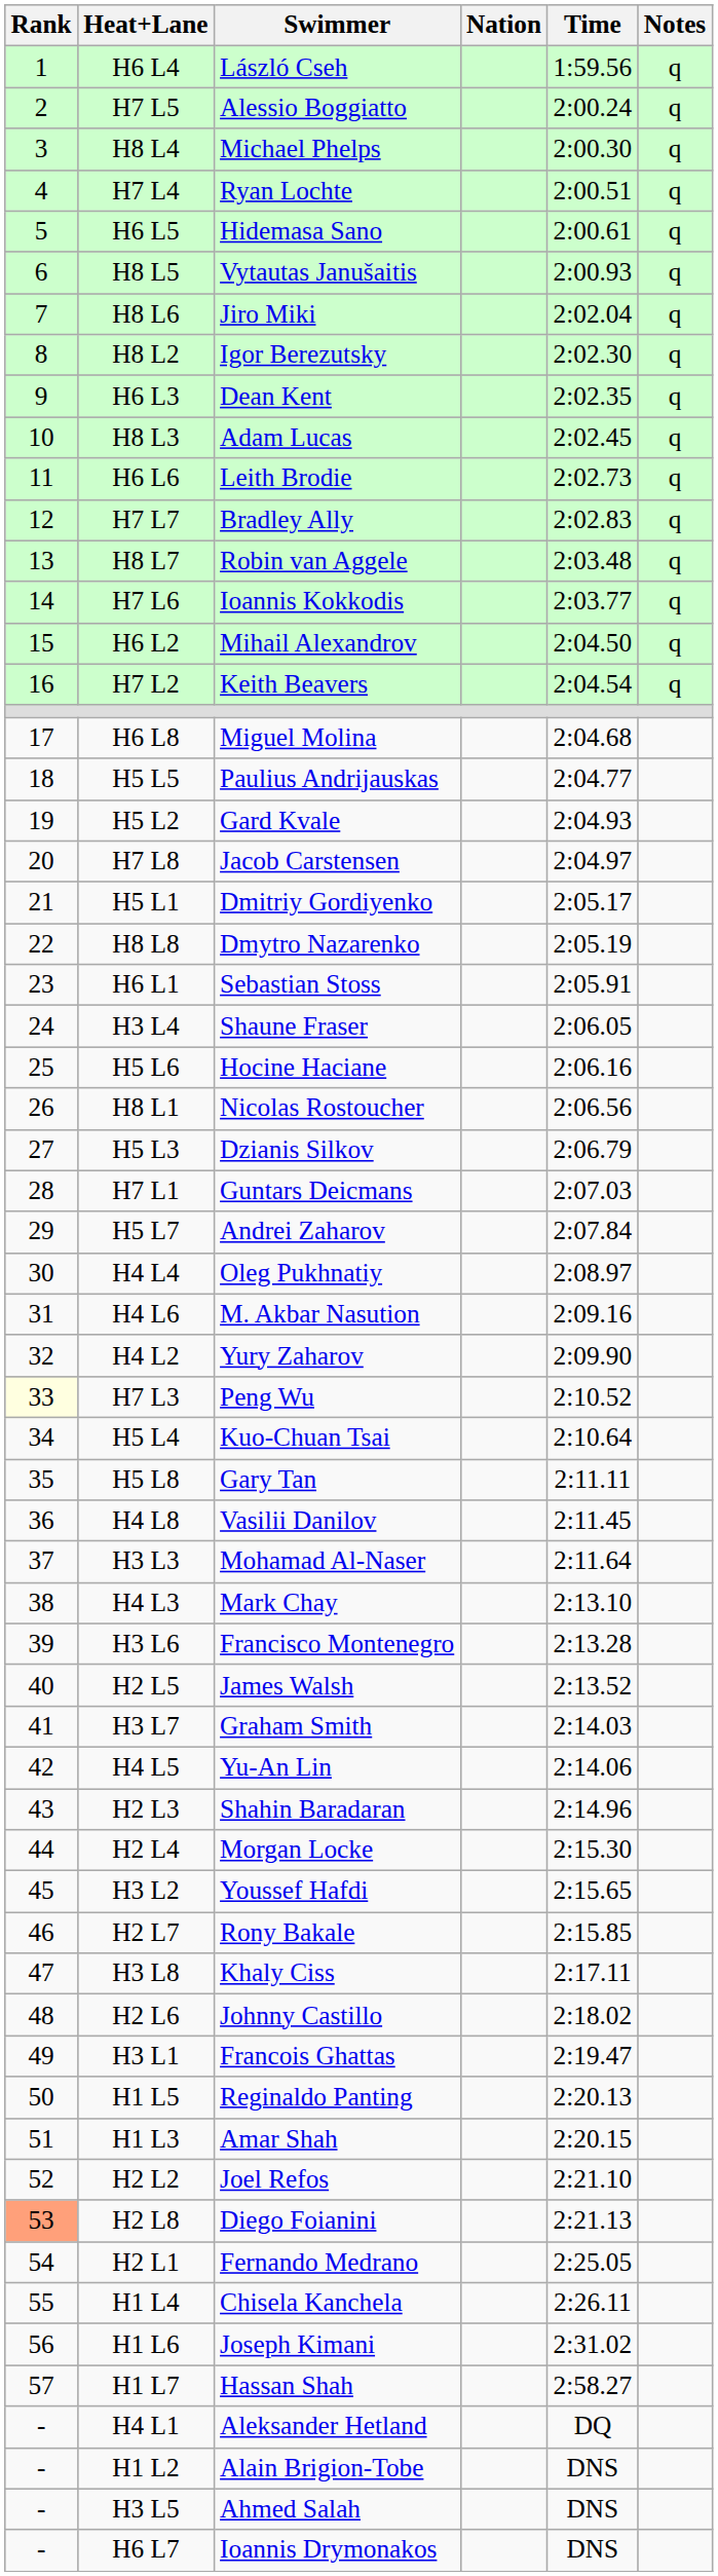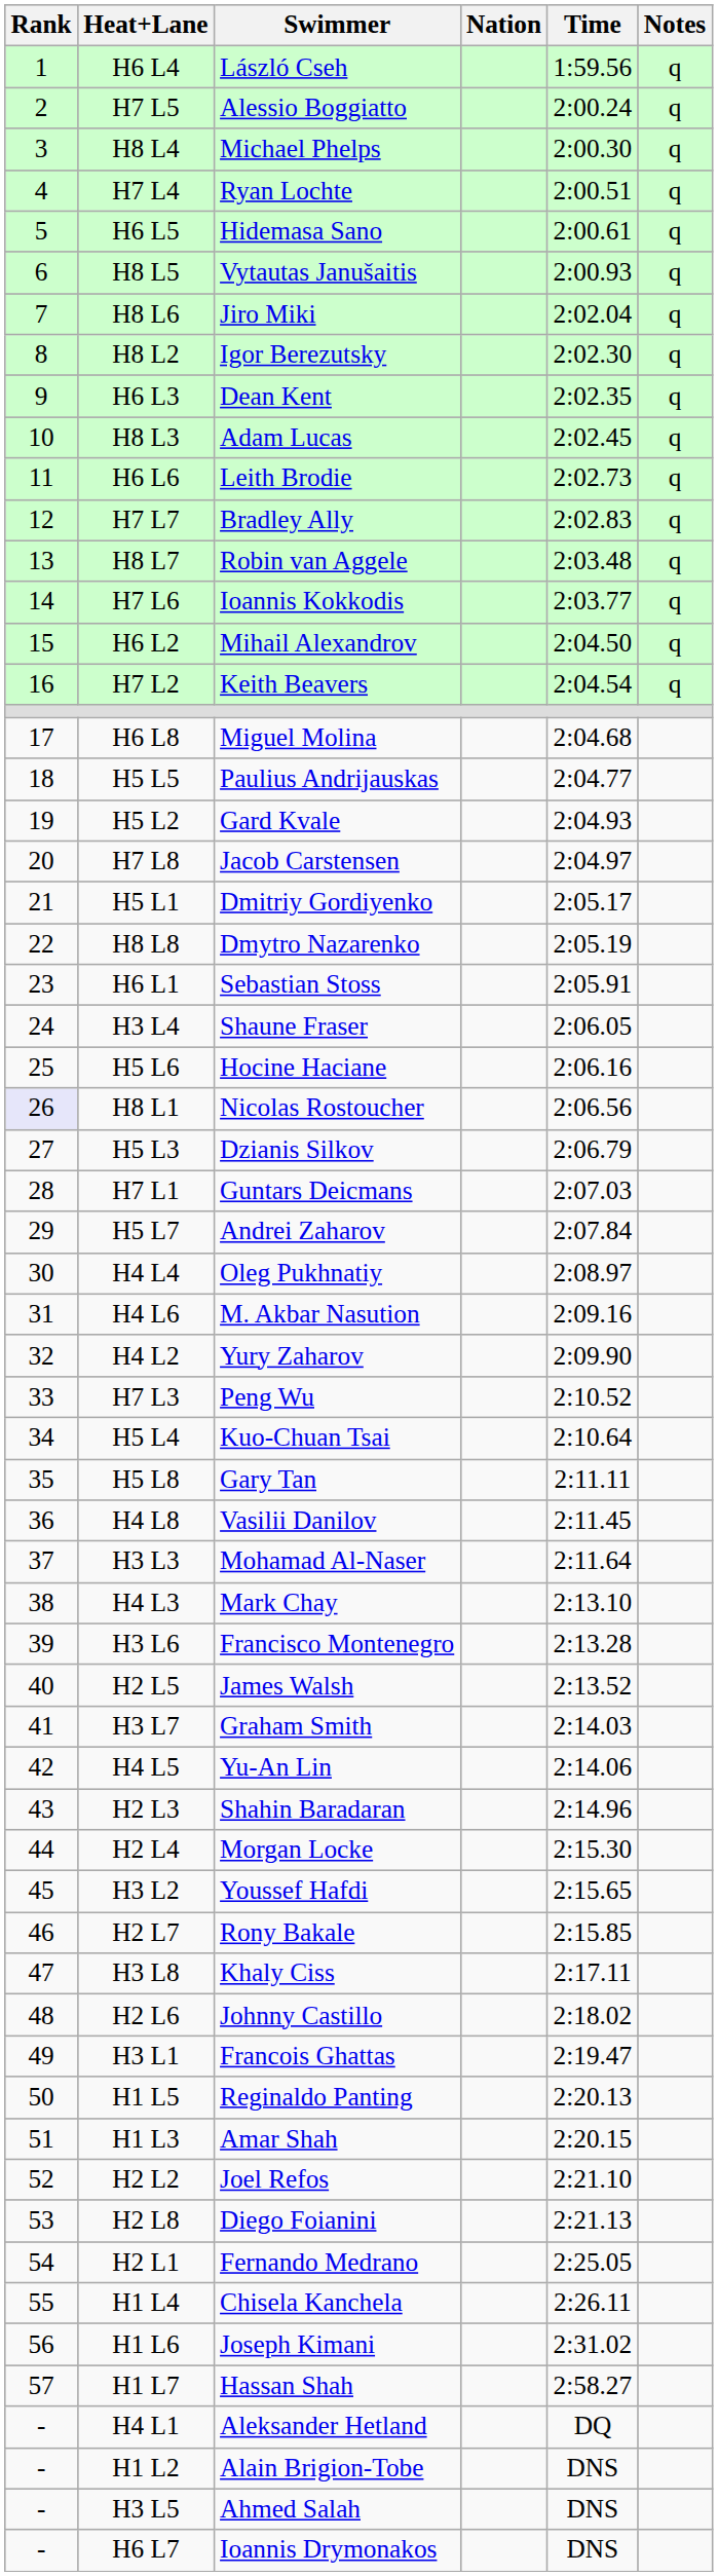H8 L1 | Rank: no background -> lavender background
H7 L3 | Rank: lightyellow background -> no background
H2 L8 | Rank: lightsalmon background -> no background
